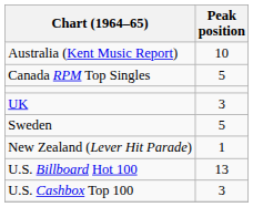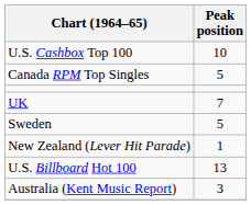row 2 | Chart (1964–65): Australia (Kent Music Report) -> U.S. Cashbox Top 100
row 5 | Peak position: 3 -> 7
row 9 | Chart (1964–65): U.S. Cashbox Top 100 -> Australia (Kent Music Report)
